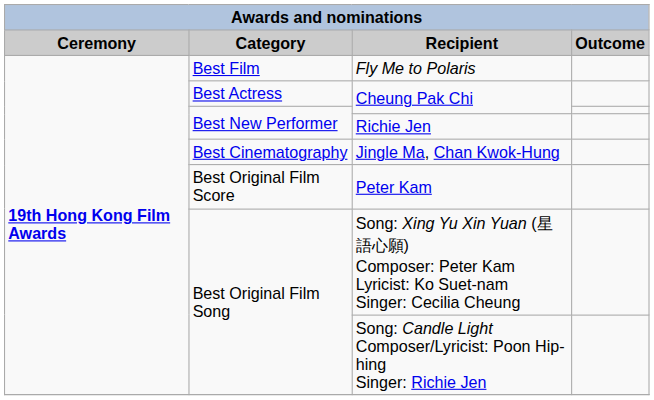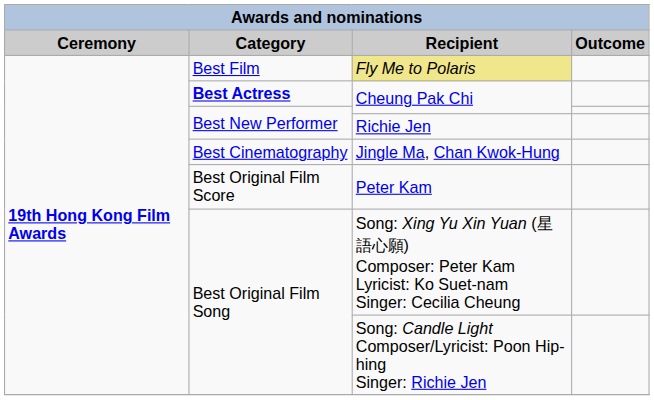Fly Me to Polaris | Recipient: no background -> khaki background
Best Actress / Cheung Pak Chi | Category: normal -> bold
